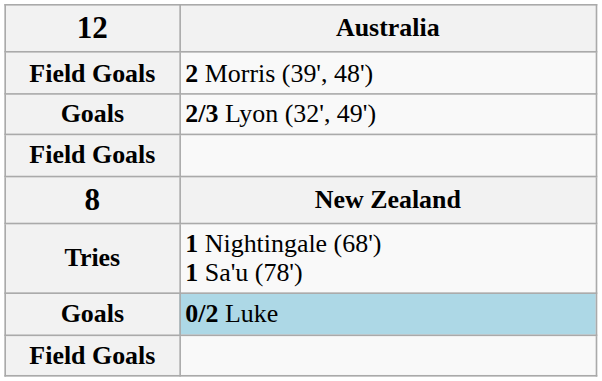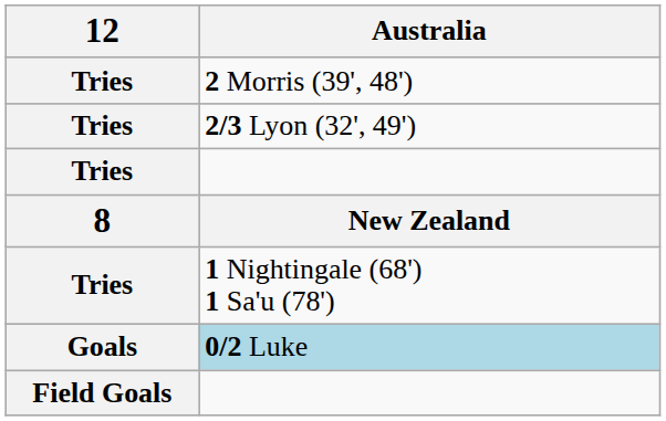row 2 | 12: Field Goals -> Tries
row 3 | 12: Goals -> Tries
row 4 | 12: Field Goals -> Tries
